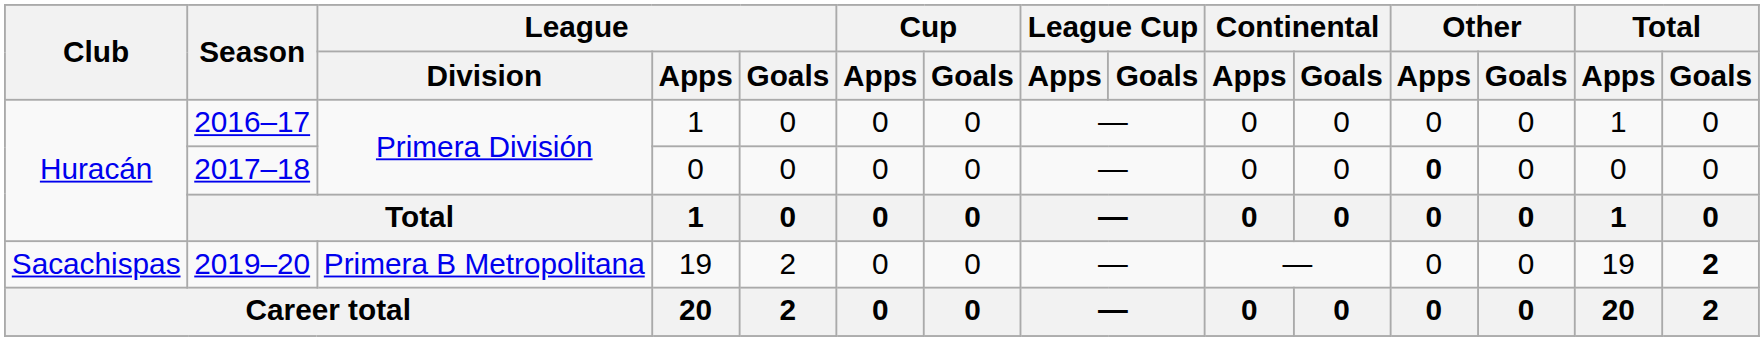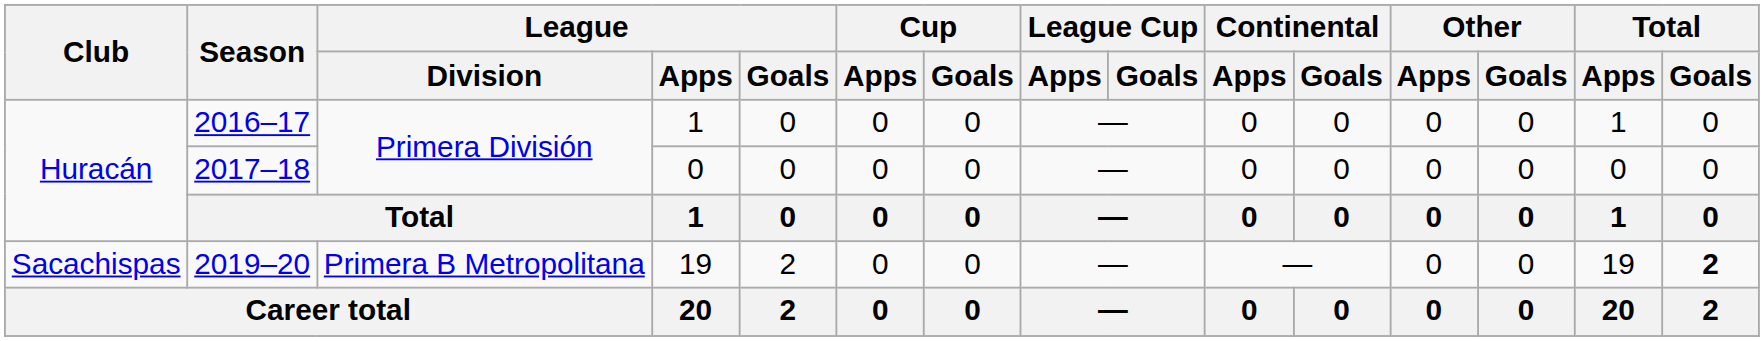2017–18 | Other / Apps: bold -> normal
